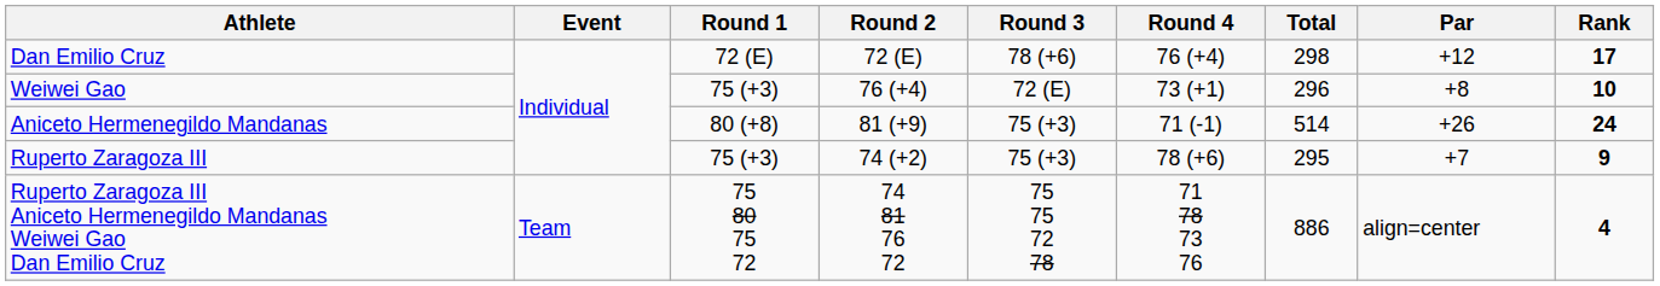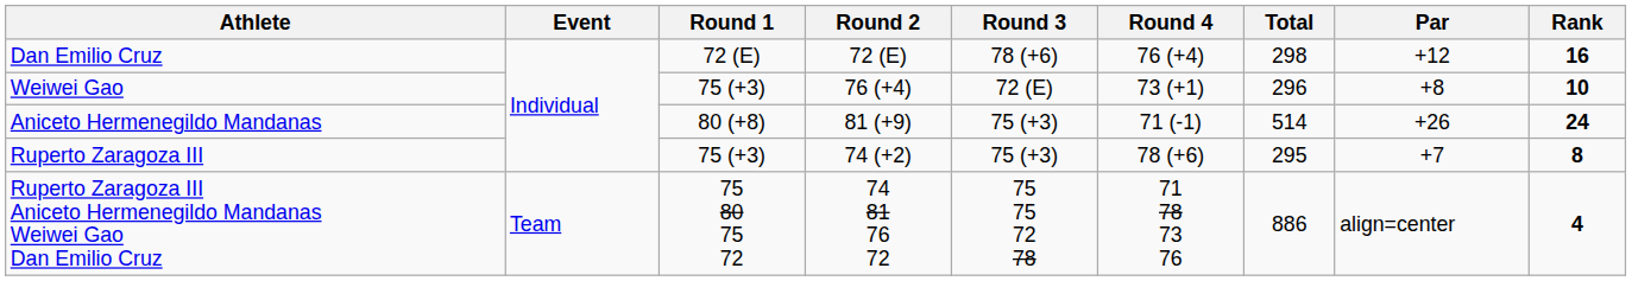Dan Emilio Cruz | Rank: 17 -> 16
Ruperto Zaragoza III | Rank: 9 -> 8
